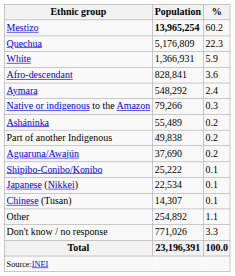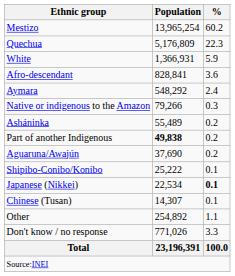Mestizo | Population: bold -> normal
Part of another Indigenous | Population: normal -> bold
Japanese (Nikkei) | %: normal -> bold
